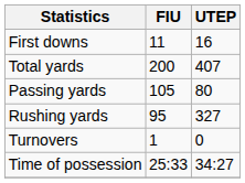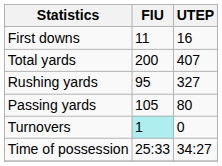rows swapped: Rushing yards <-> Passing yards
Turnovers | FIU: no background -> paleturquoise background
